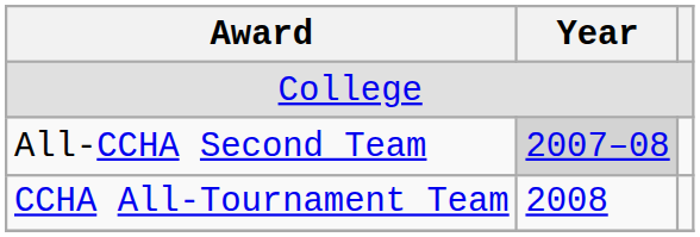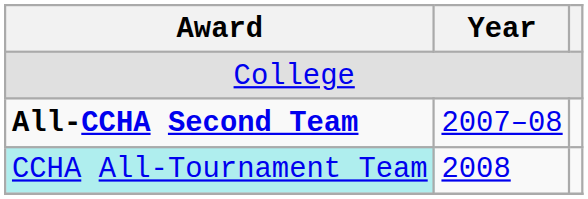All-CCHA Second Team | Award: normal -> bold
All-CCHA Second Team | Year: lightgrey background -> no background
CCHA All-Tournament Team | Award: no background -> paleturquoise background
